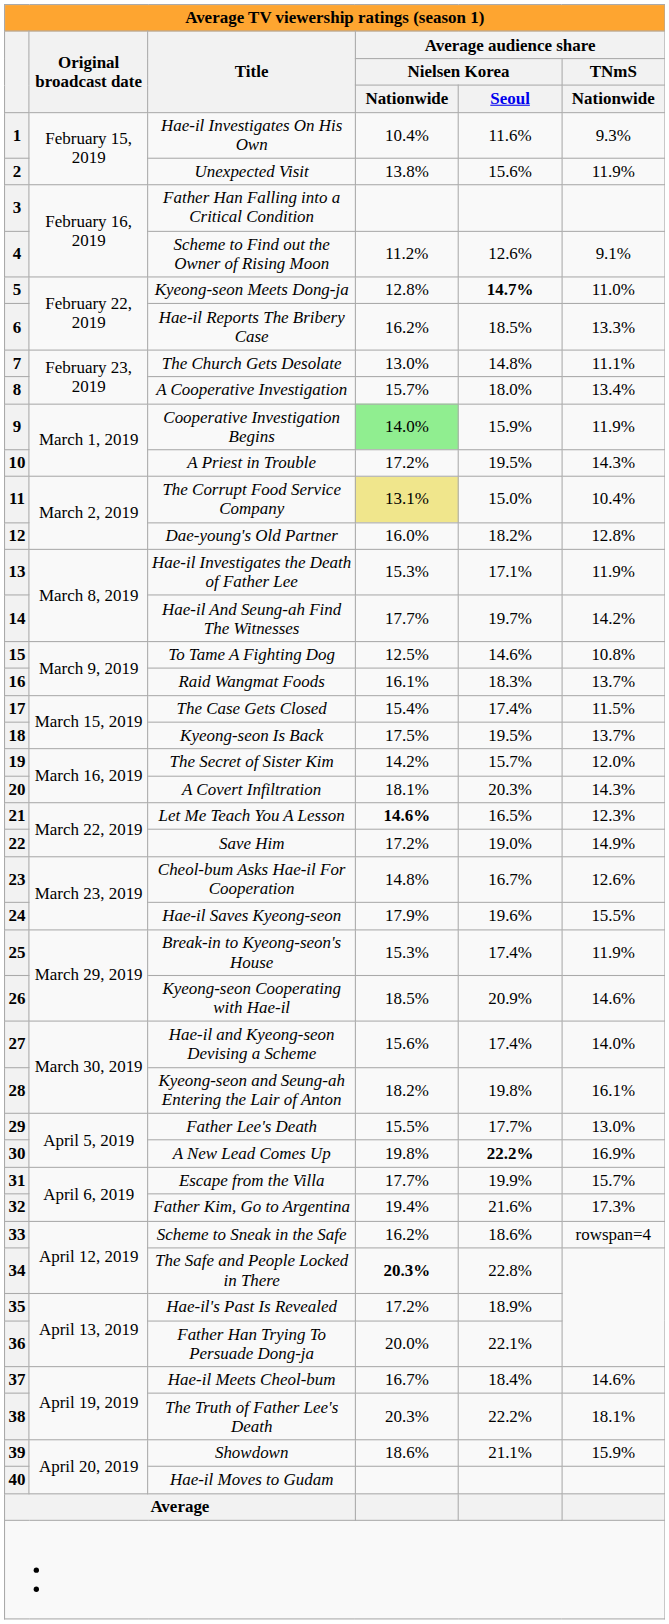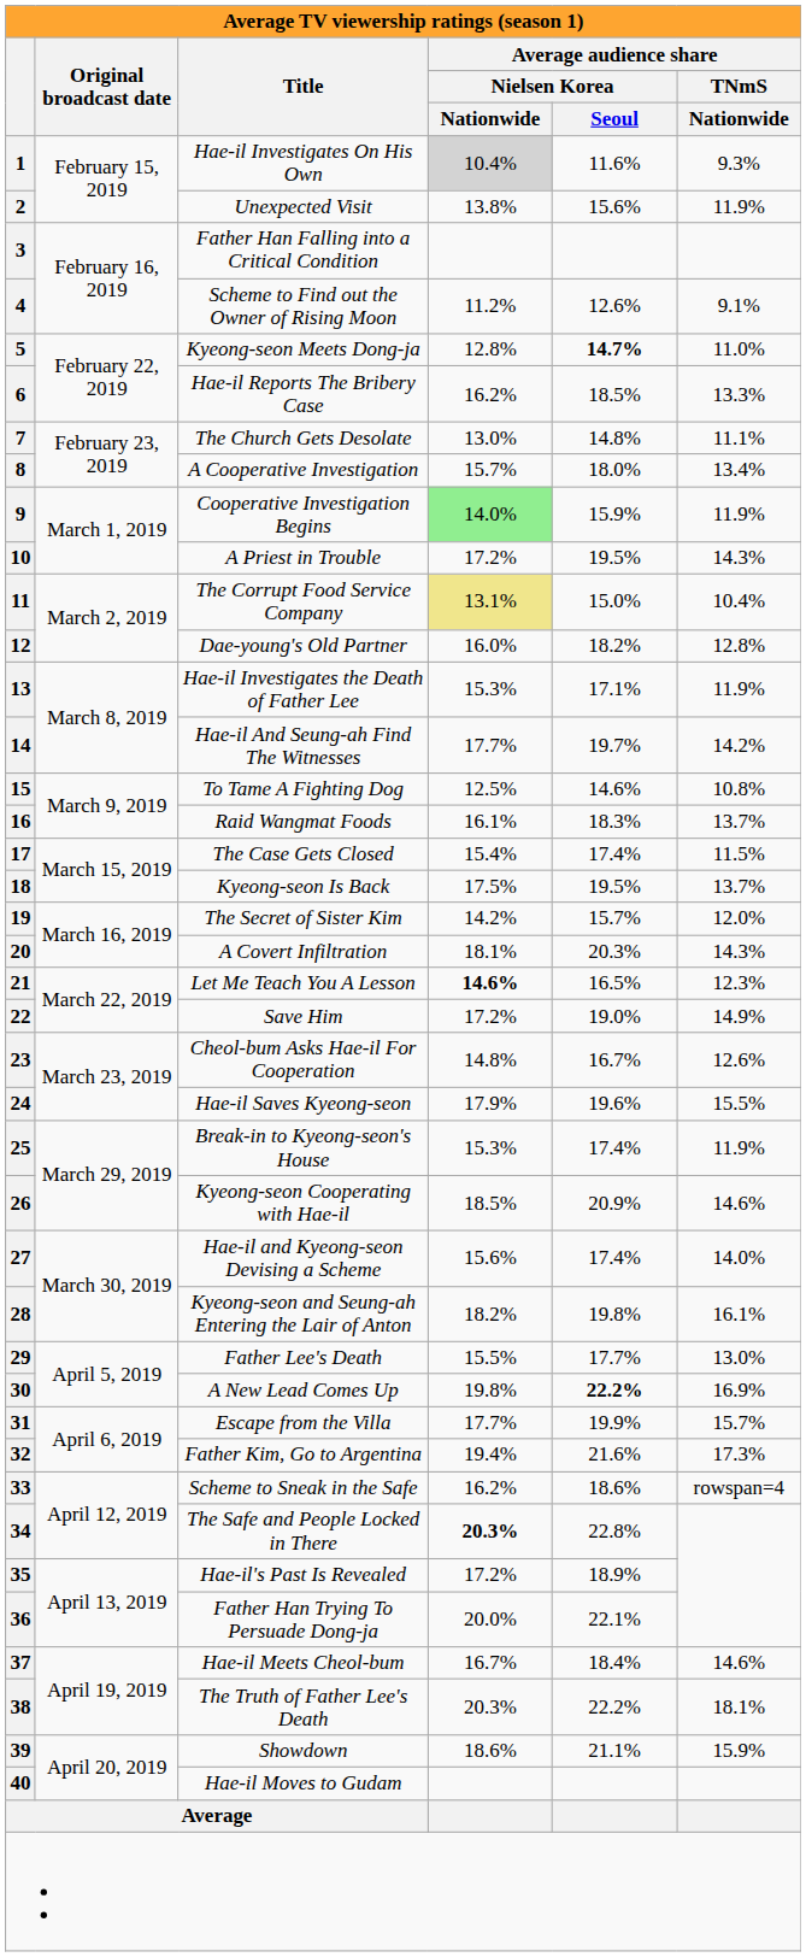1 | Average audience share / Nielsen Korea / Nationwide: no background -> lightgrey background
